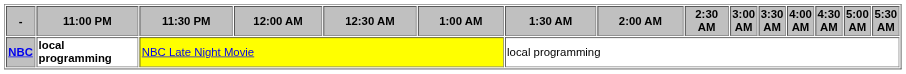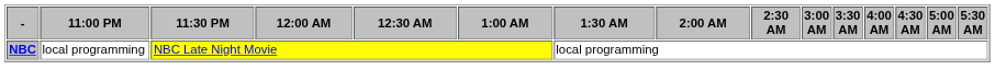NBC | 11:00 PM: bold -> normal
